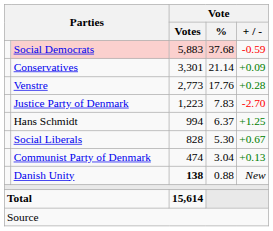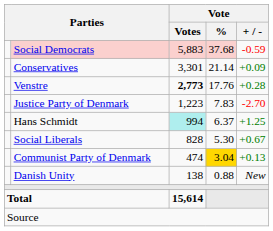Venstre | Vote / Votes: normal -> bold
Hans Schmidt | Vote / Votes: no background -> paleturquoise background
Communist Party of Denmark | Vote / %: no background -> gold background
Danish Unity | Vote / Votes: bold -> normal
